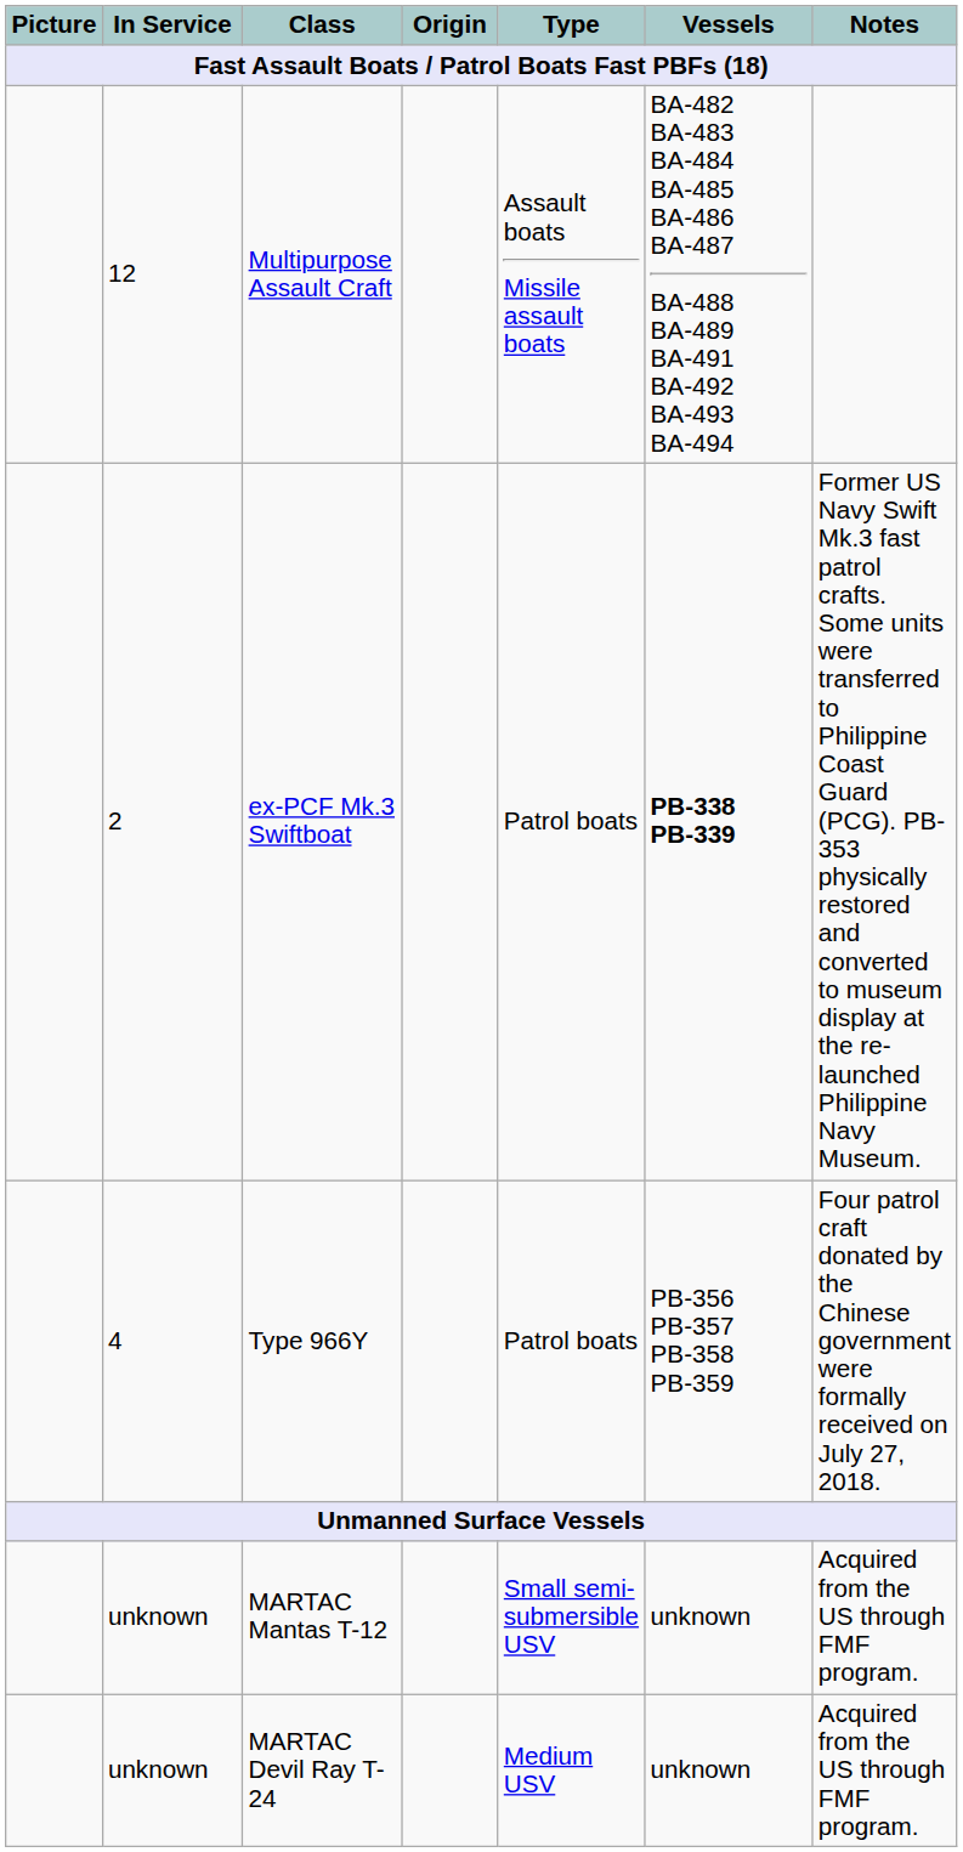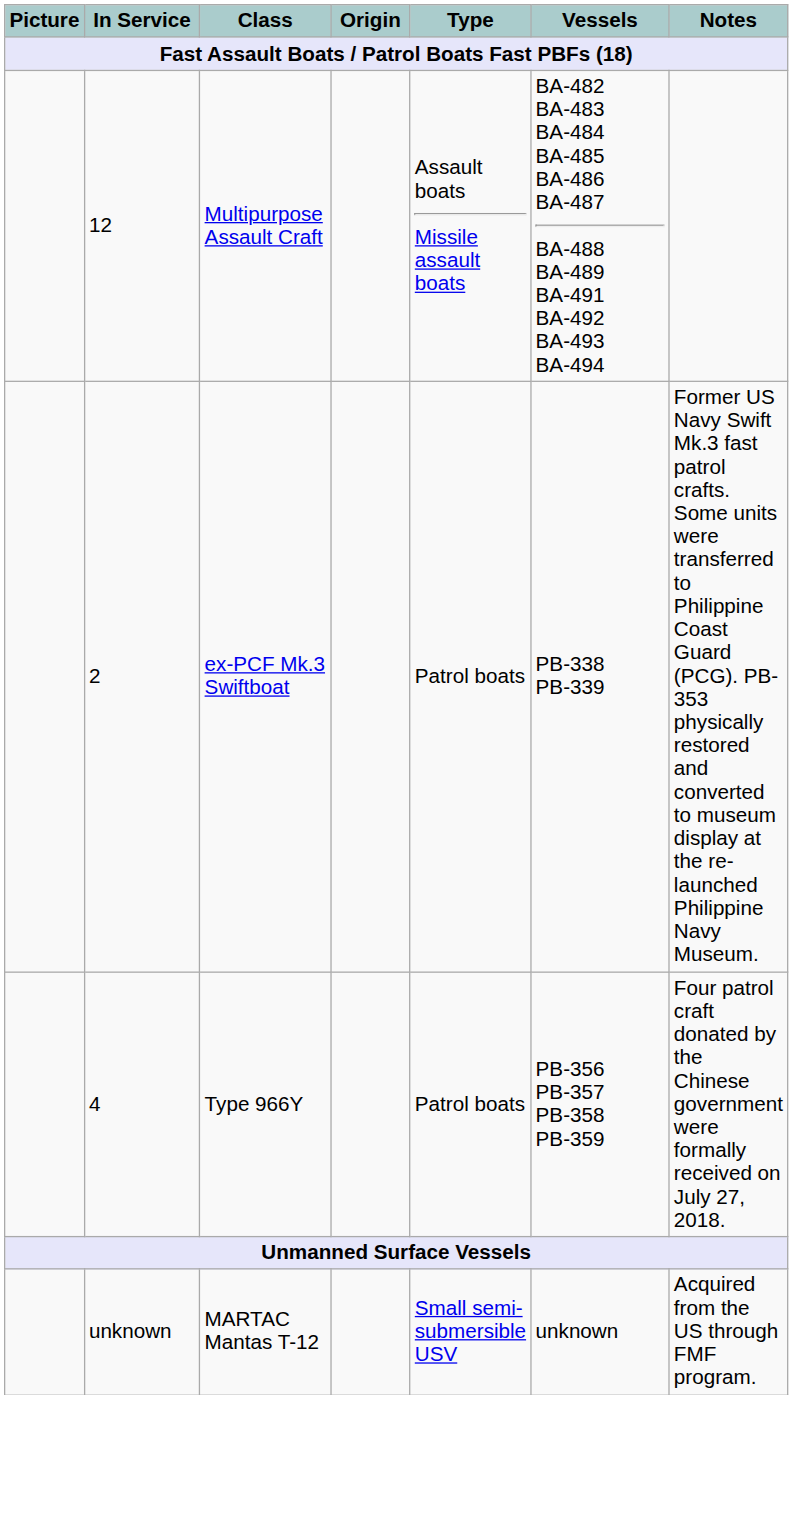ex-PCF Mk.3 Swiftboat | Vessels: bold -> normal
- row: unknown | MARTAC Devil Ray T-24 | Medium USV | unknown | Acquired from the US through FMF program.
